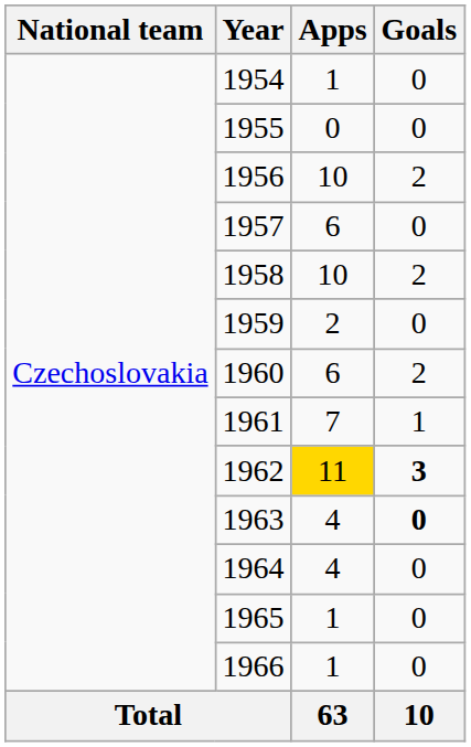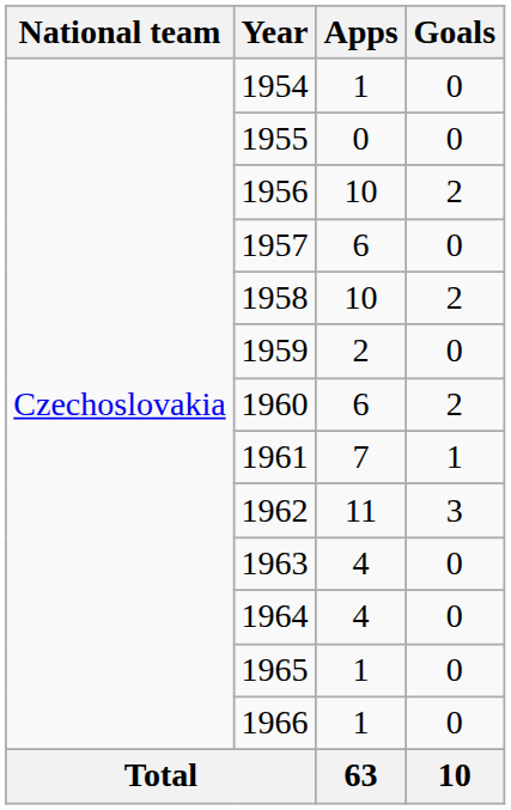1962 | Apps: gold background -> no background
1962 | Goals: bold -> normal
1963 | Goals: bold -> normal
